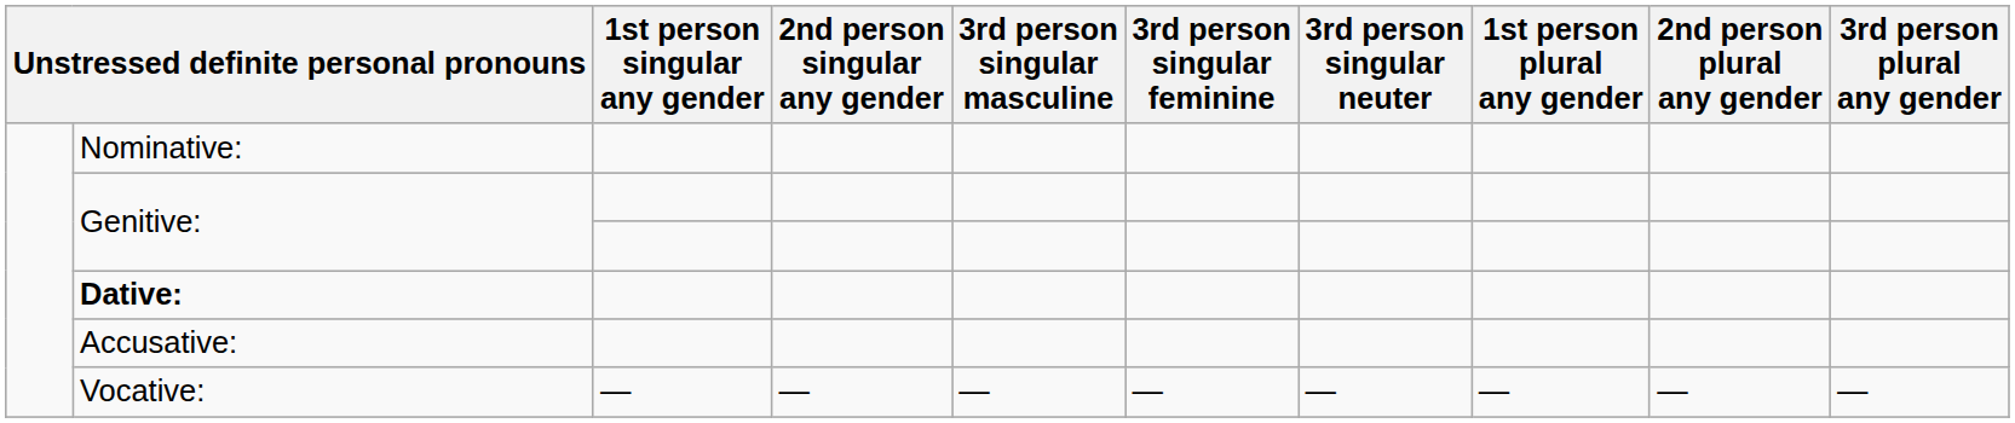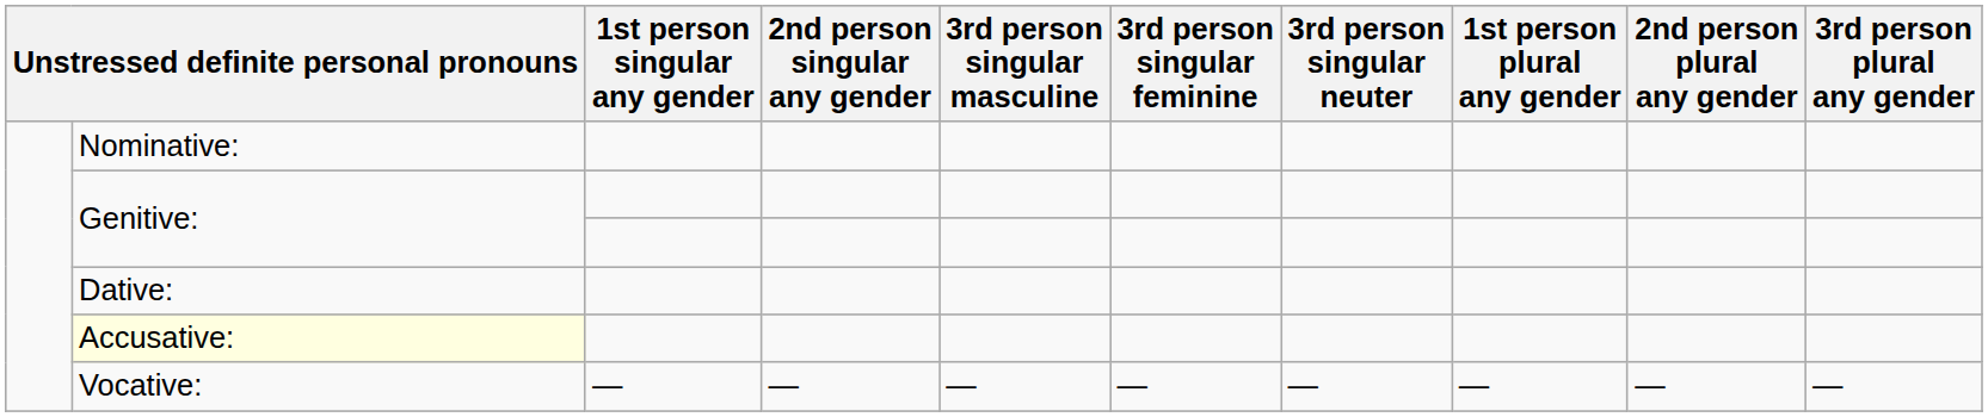Dative: | column 2: bold -> normal
Accusative: | column 2: no background -> lightyellow background
